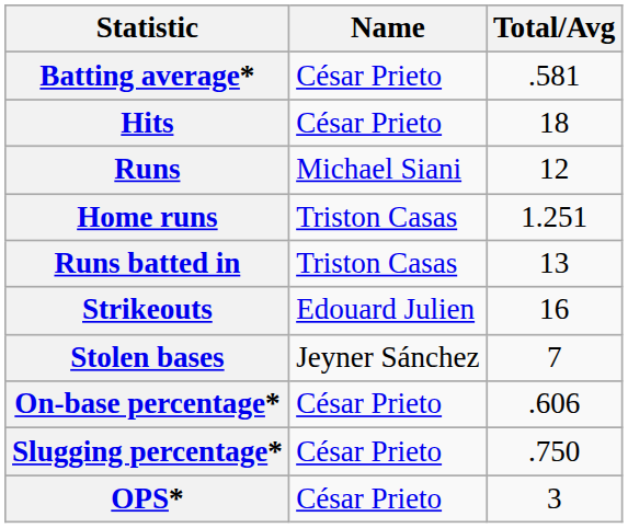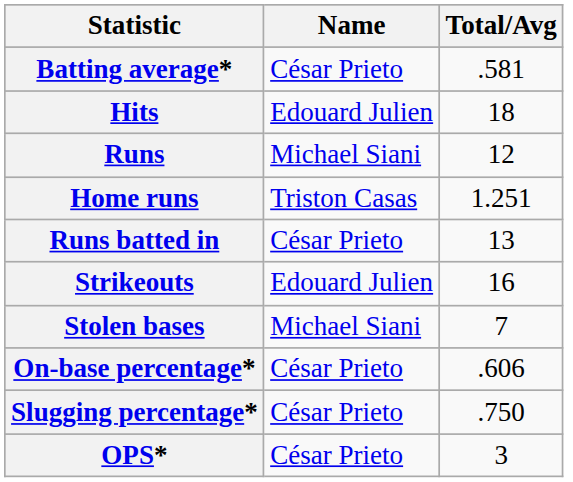Hits | Name: César Prieto -> Edouard Julien
Runs batted in | Name: Triston Casas -> César Prieto
Stolen bases | Name: Jeyner Sánchez -> Michael Siani
